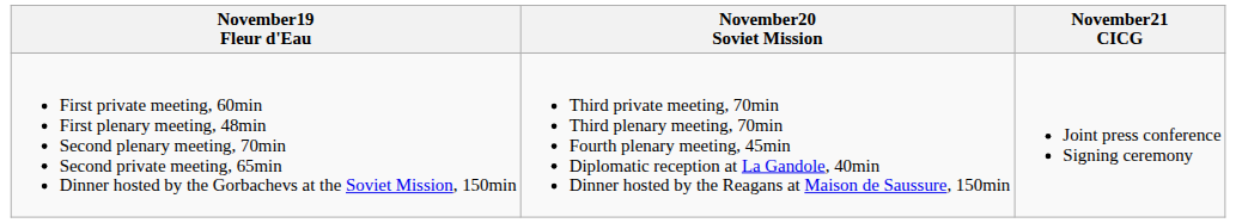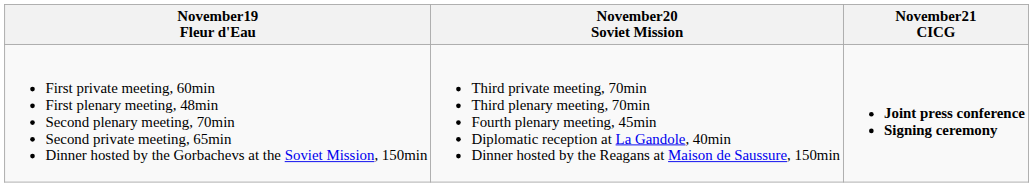row 2 | November21 CICG: normal -> bold
